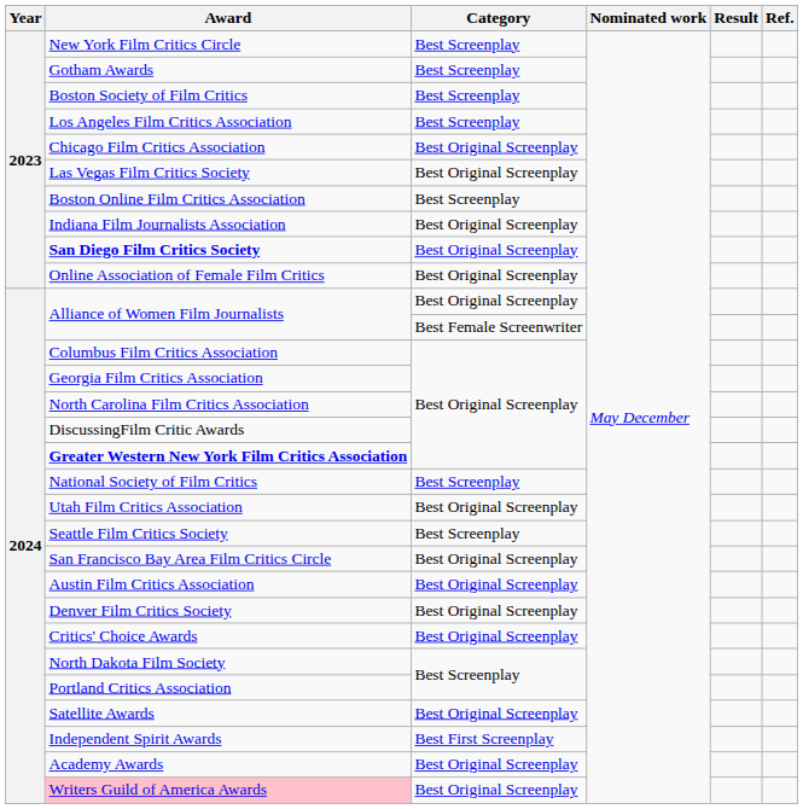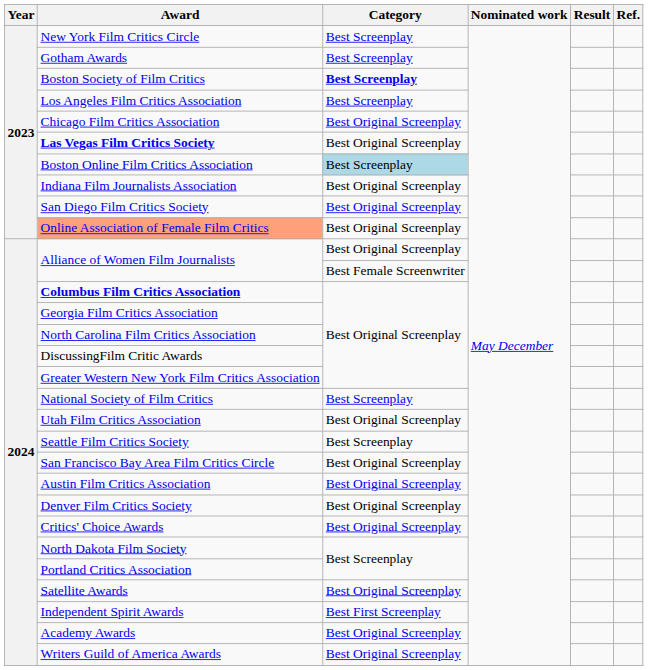Boston Society of Film Critics | Category: normal -> bold
Las Vegas Film Critics Society | Award: normal -> bold
Boston Online Film Critics Association | Category: no background -> lightblue background
San Diego Film Critics Society | Award: bold -> normal
Online Association of Female Film Critics | Award: no background -> lightsalmon background
Columbus Film Critics Association | Award: normal -> bold
Greater Western New York Film Critics Association | Award: bold -> normal
Writers Guild of America Awards | Award: pink background -> no background
